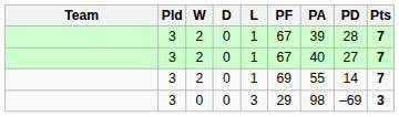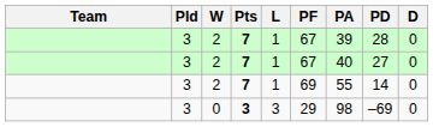columns swapped: D <-> Pts
